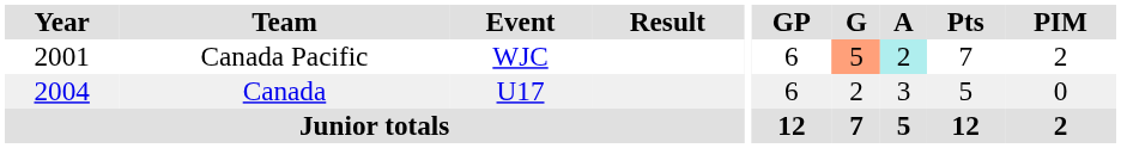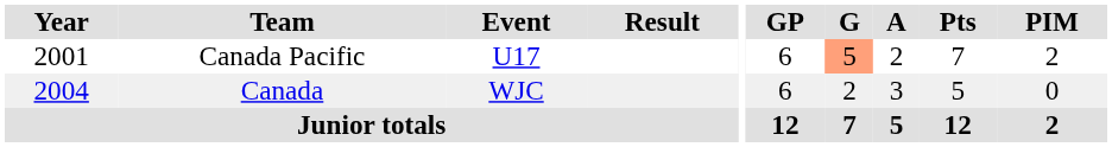Canada Pacific | Event: WJC -> U17
Canada Pacific | A: paleturquoise background -> no background
Canada | Event: U17 -> WJC
